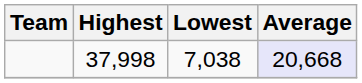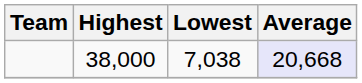row 2 | Highest: 37,998 -> 38,000
